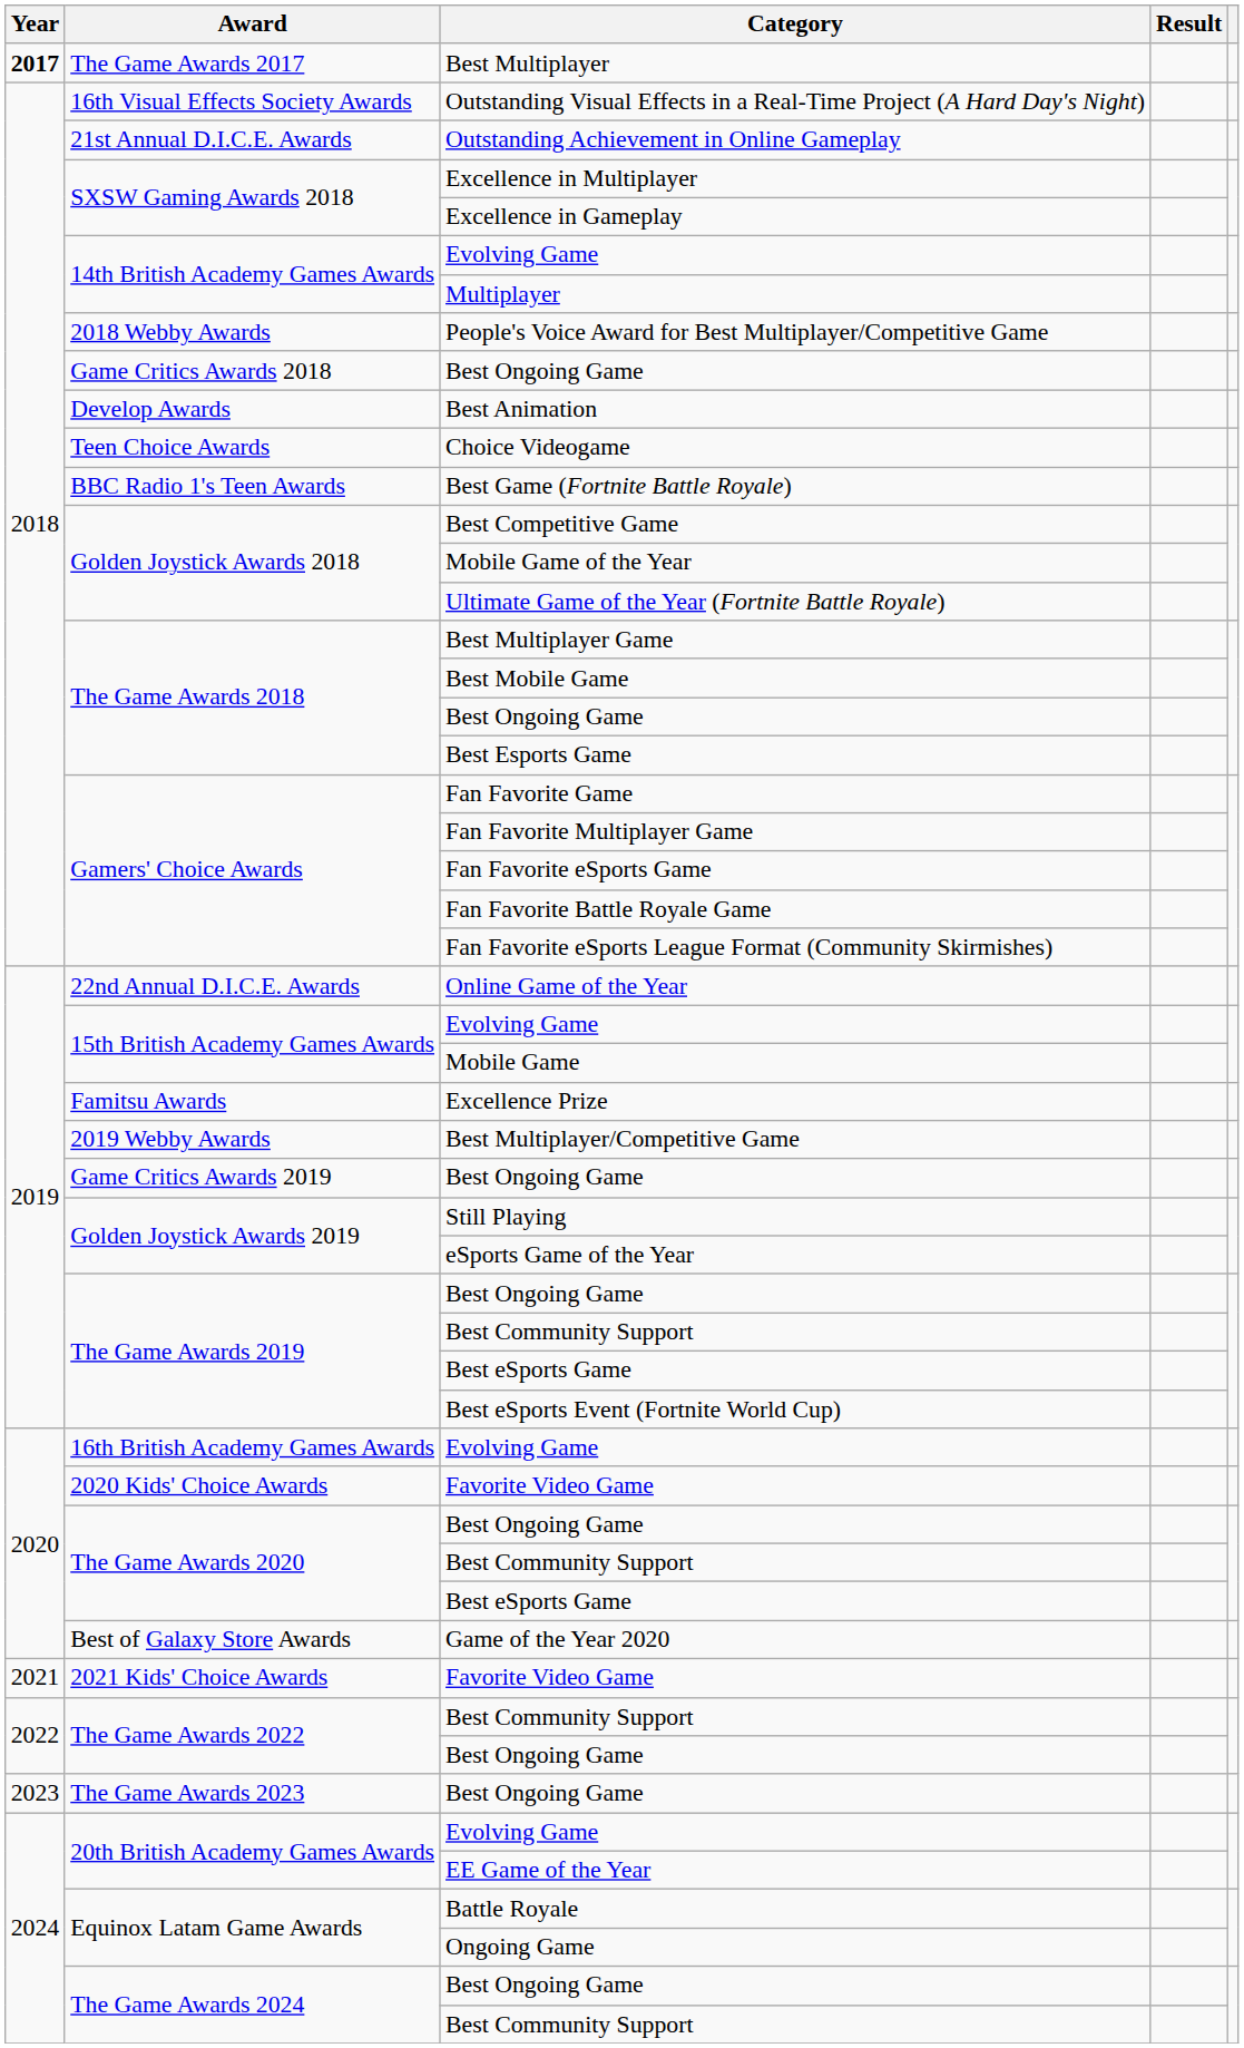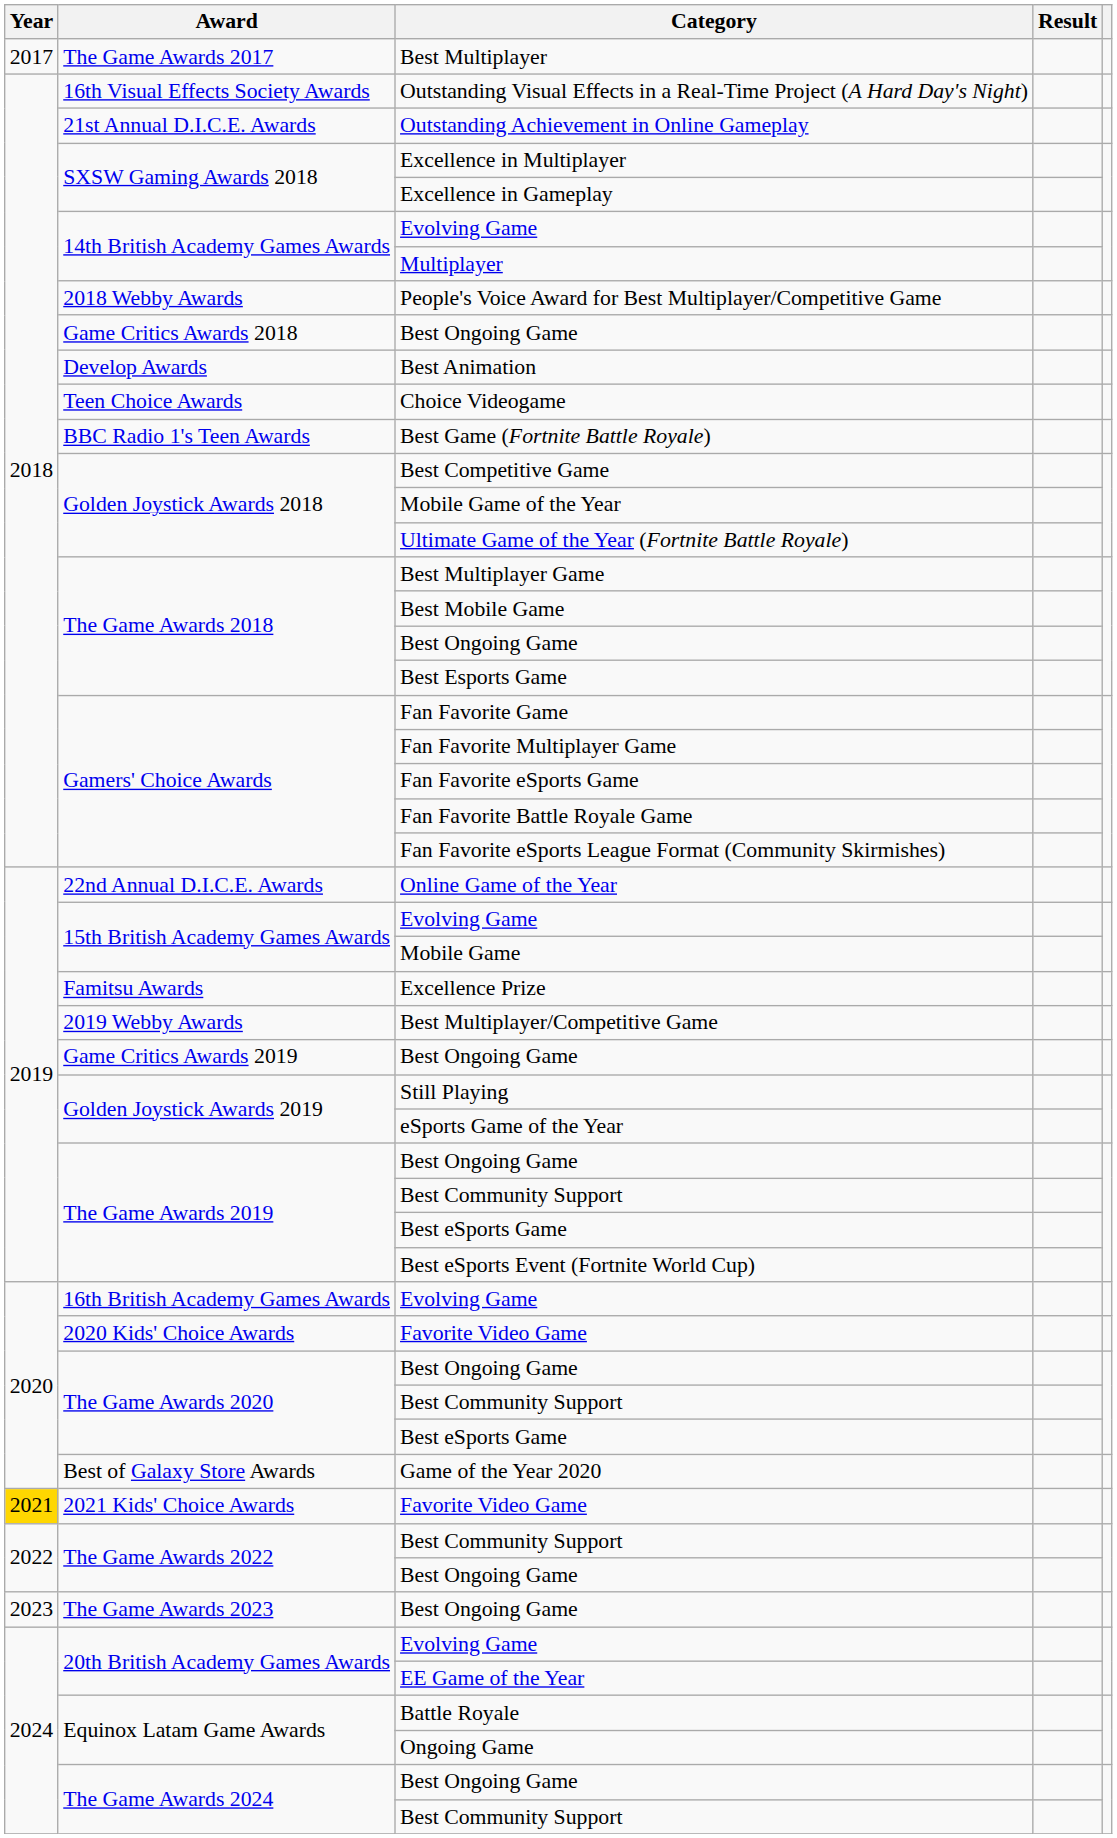Best Multiplayer | Year: bold -> normal
2021 Kids' Choice Awards / Favorite Video Game | Year: no background -> gold background
